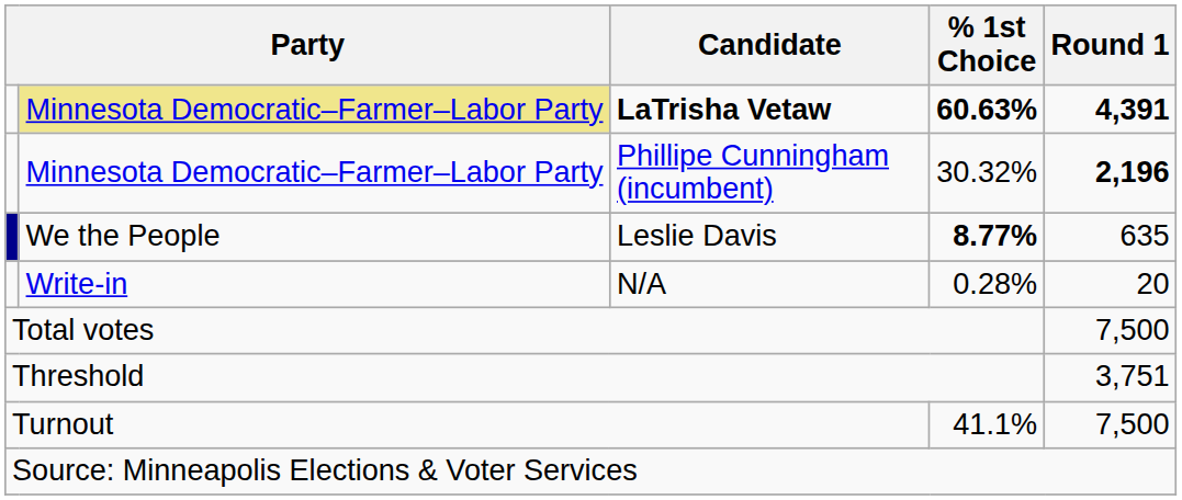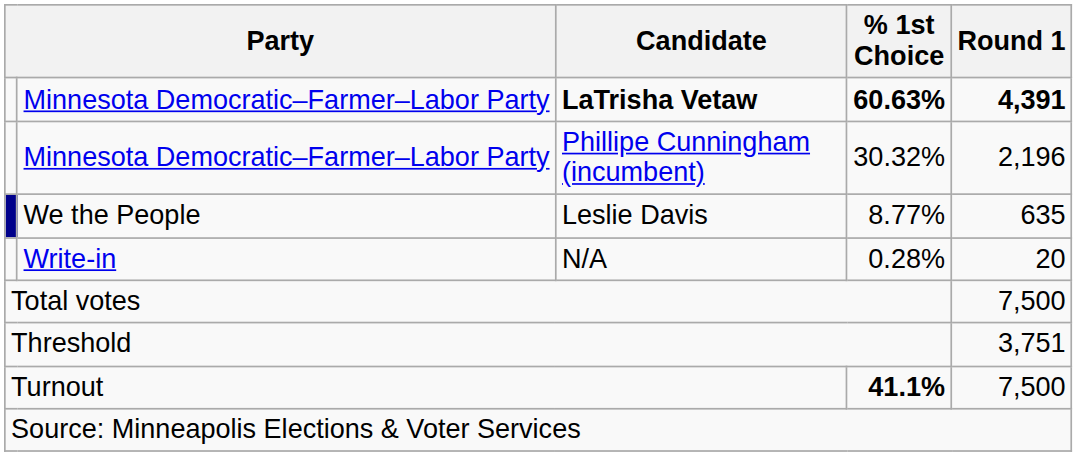LaTrisha Vetaw | column 2: khaki background -> no background
Phillipe Cunningham (incumbent) | Round 1: bold -> normal
Leslie Davis | % 1st Choice: bold -> normal
Turnout | % 1st Choice: normal -> bold
